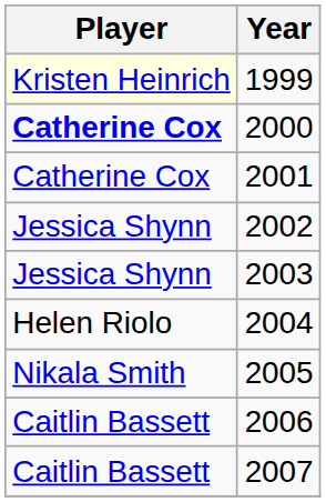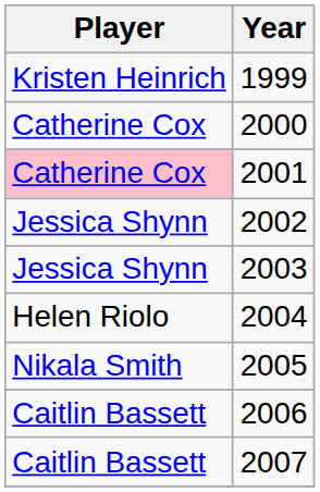1999 | Player: lightyellow background -> no background
2000 | Player: bold -> normal
2001 | Player: no background -> pink background
